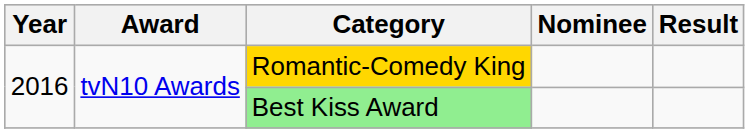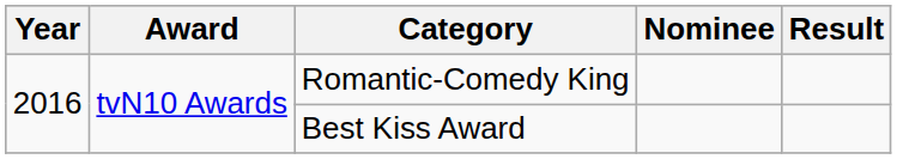Romantic-Comedy King | Category: gold background -> no background
Best Kiss Award | Category: lightgreen background -> no background
